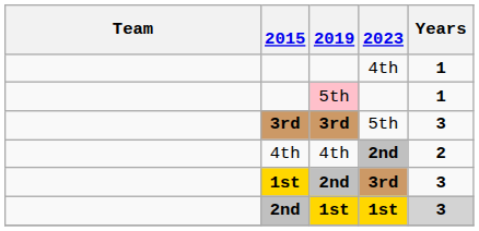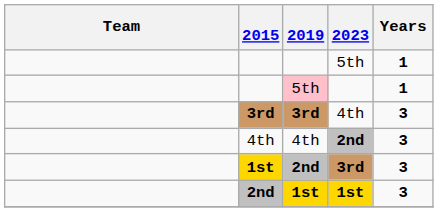row 2 | 2023: 4th -> 5th
row 4 | 2023: 5th -> 4th
row 5 | Years: 2 -> 3
row 7 | Years: lightgrey background -> no background
